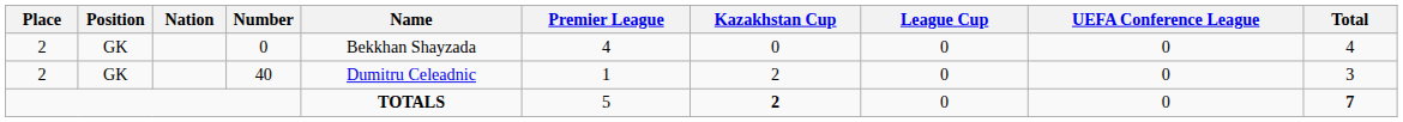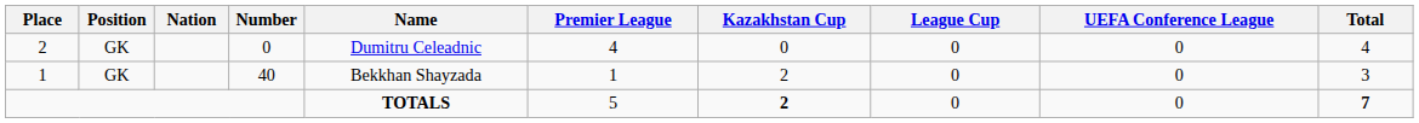row 2 | Name: Bekkhan Shayzada -> Dumitru Celeadnic
row 3 | Place: 2 -> 1
row 3 | Name: Dumitru Celeadnic -> Bekkhan Shayzada
